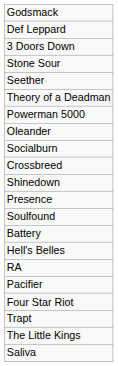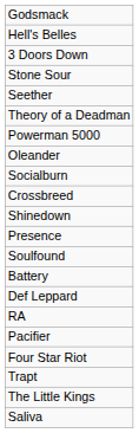row 2 | column 1: Def Leppard -> Hell's Belles
row 15 | column 1: Hell's Belles -> Def Leppard
